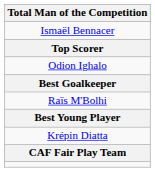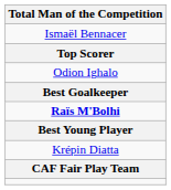row 6 | column 1: normal -> bold
